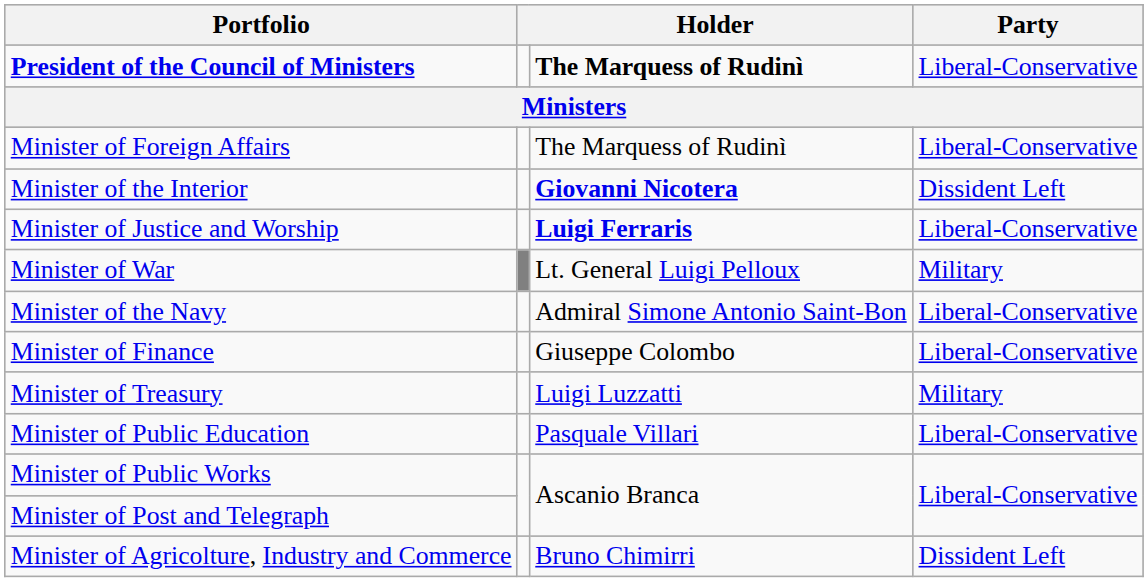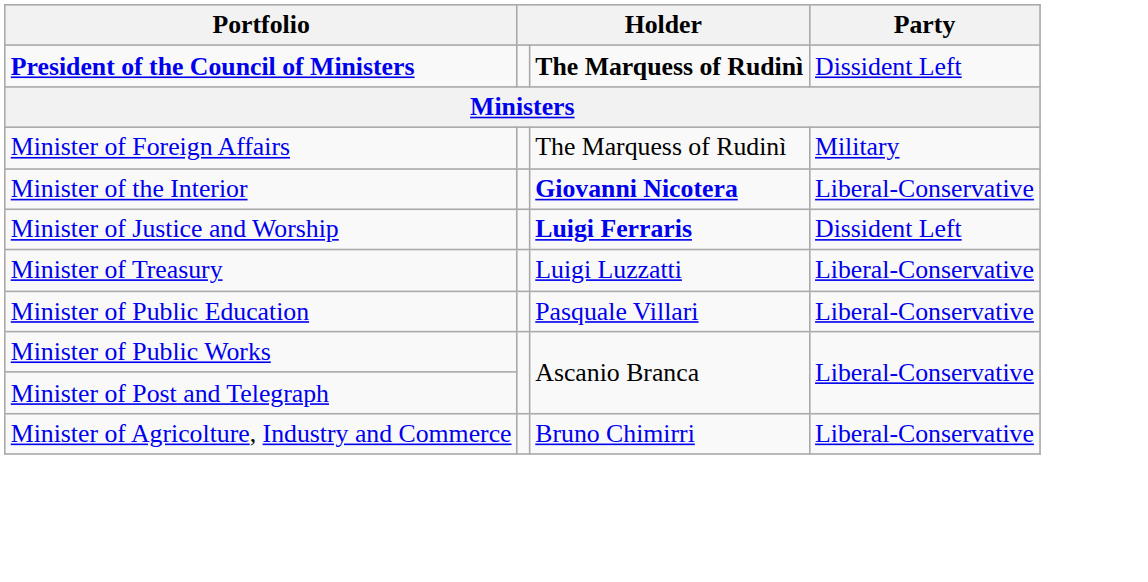President of the Council of Ministers | Party: Liberal-Conservative -> Dissident Left
Minister of Foreign Affairs | Party: Liberal-Conservative -> Military
Minister of the Interior | Party: Dissident Left -> Liberal-Conservative
Minister of Justice and Worship | Party: Liberal-Conservative -> Dissident Left
- row: Minister of War | Lt. General Luigi Pelloux | Military
- row: Minister of the Navy | Admiral Simone Antonio Saint-Bon | Liberal-Conservative
- row: Minister of Finance | Giuseppe Colombo | Liberal-Conservative
Minister of Treasury | Party: Military -> Liberal-Conservative
Minister of Agricolture, Industry and Commerce | Party: Dissident Left -> Liberal-Conservative
